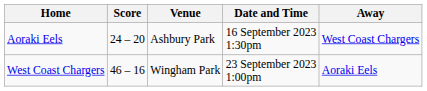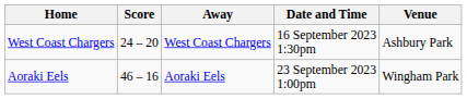columns swapped: Away <-> Venue
row 2 | Home: Aoraki Eels -> West Coast Chargers
row 3 | Home: West Coast Chargers -> Aoraki Eels
